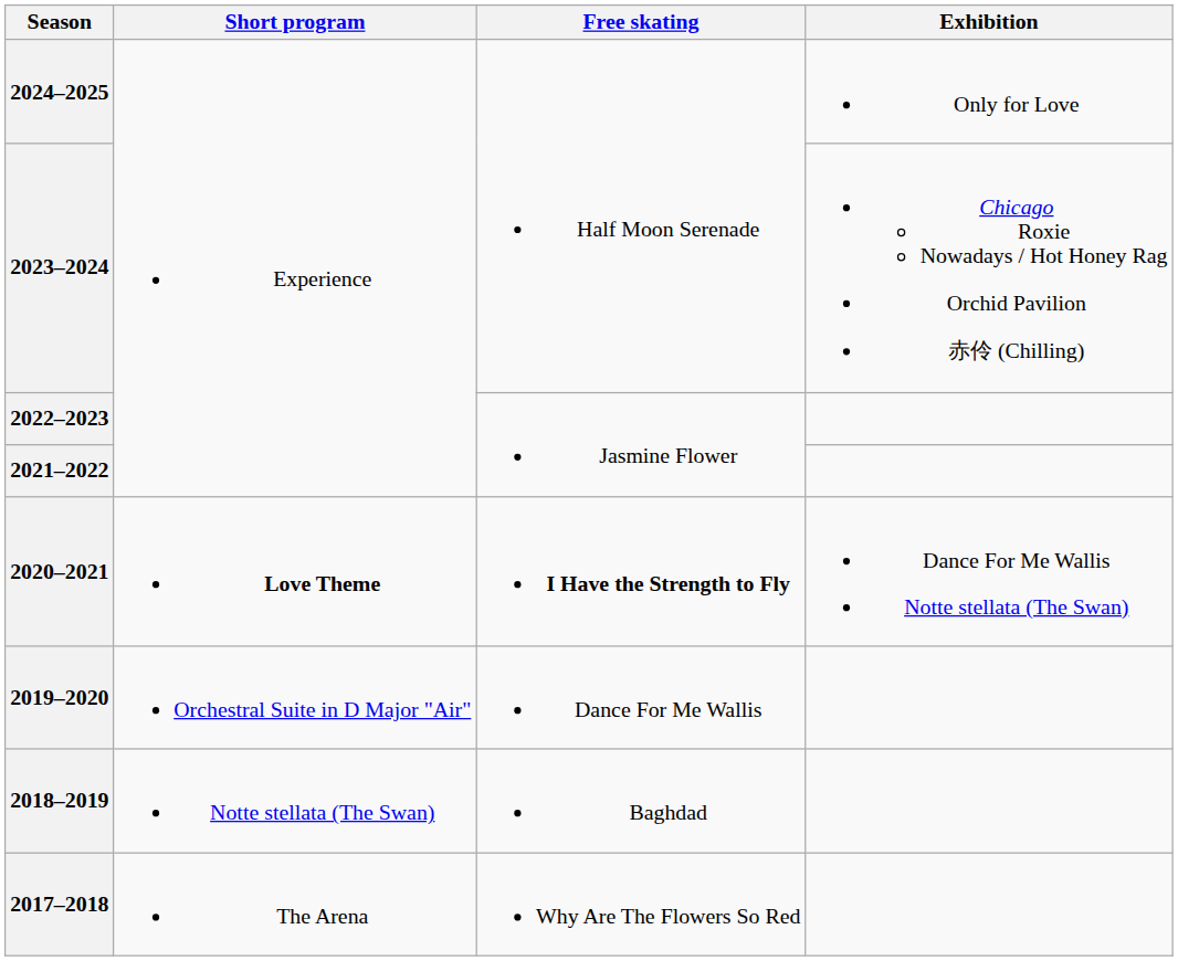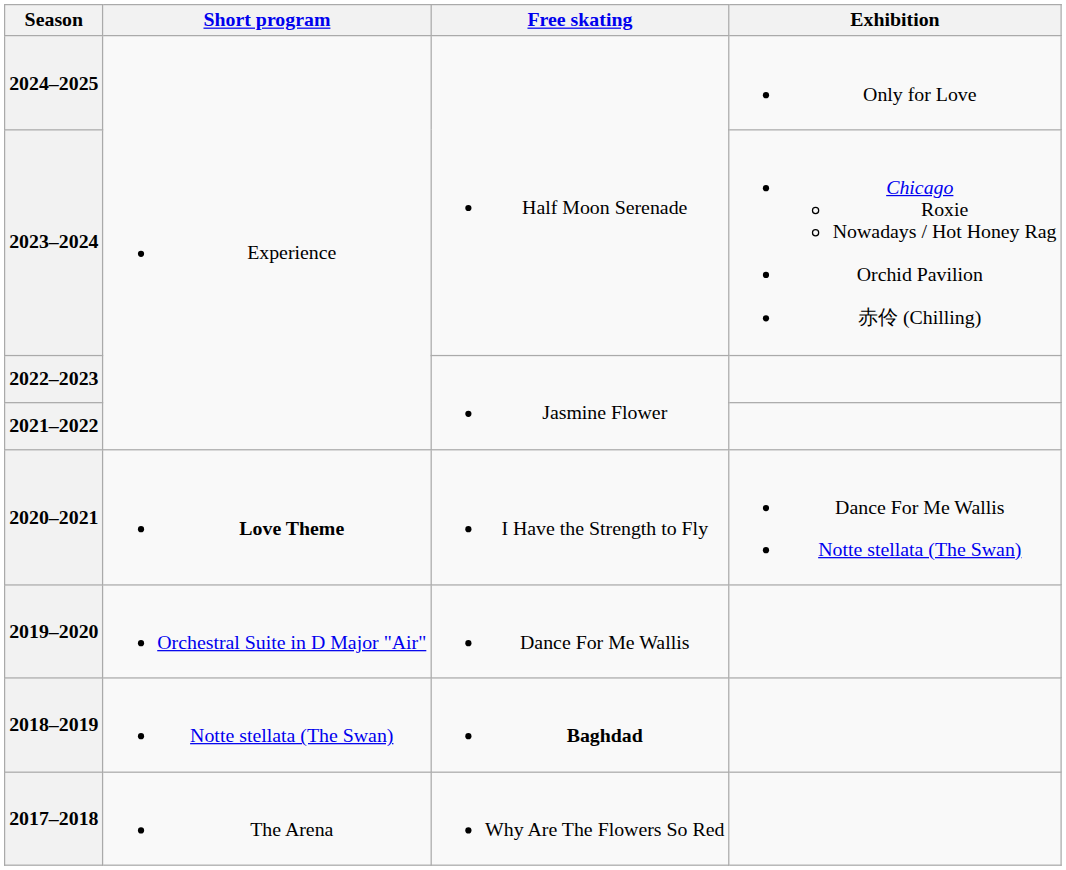2020–2021 | Free skating: bold -> normal
2018–2019 | Free skating: normal -> bold
